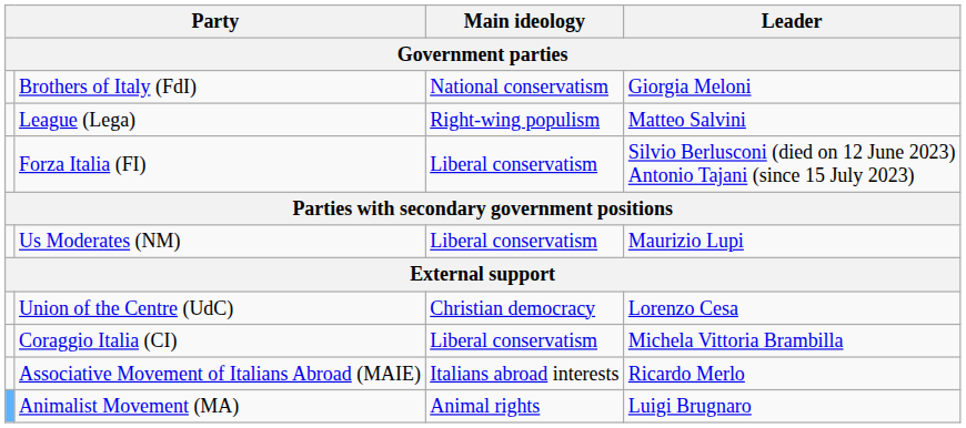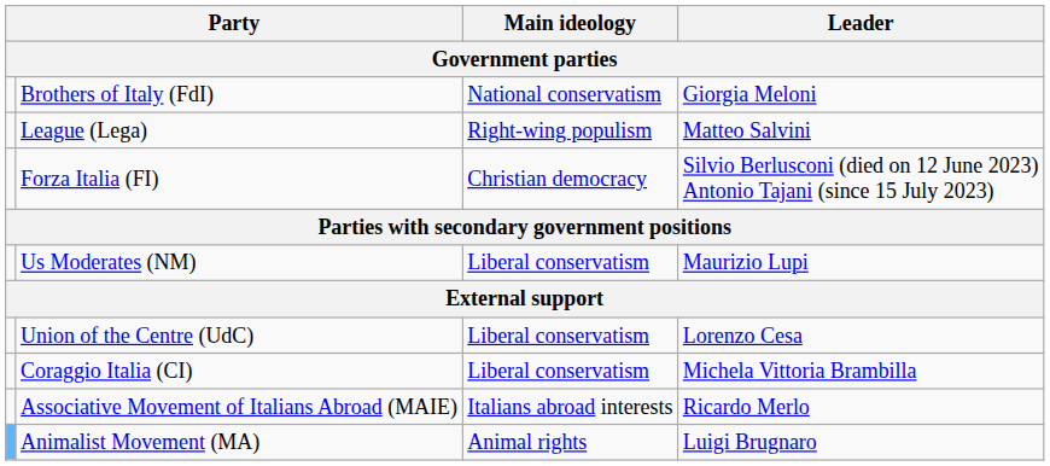Forza Italia (FI) | Main ideology: Liberal conservatism -> Christian democracy
Union of the Centre (UdC) | Main ideology: Christian democracy -> Liberal conservatism
